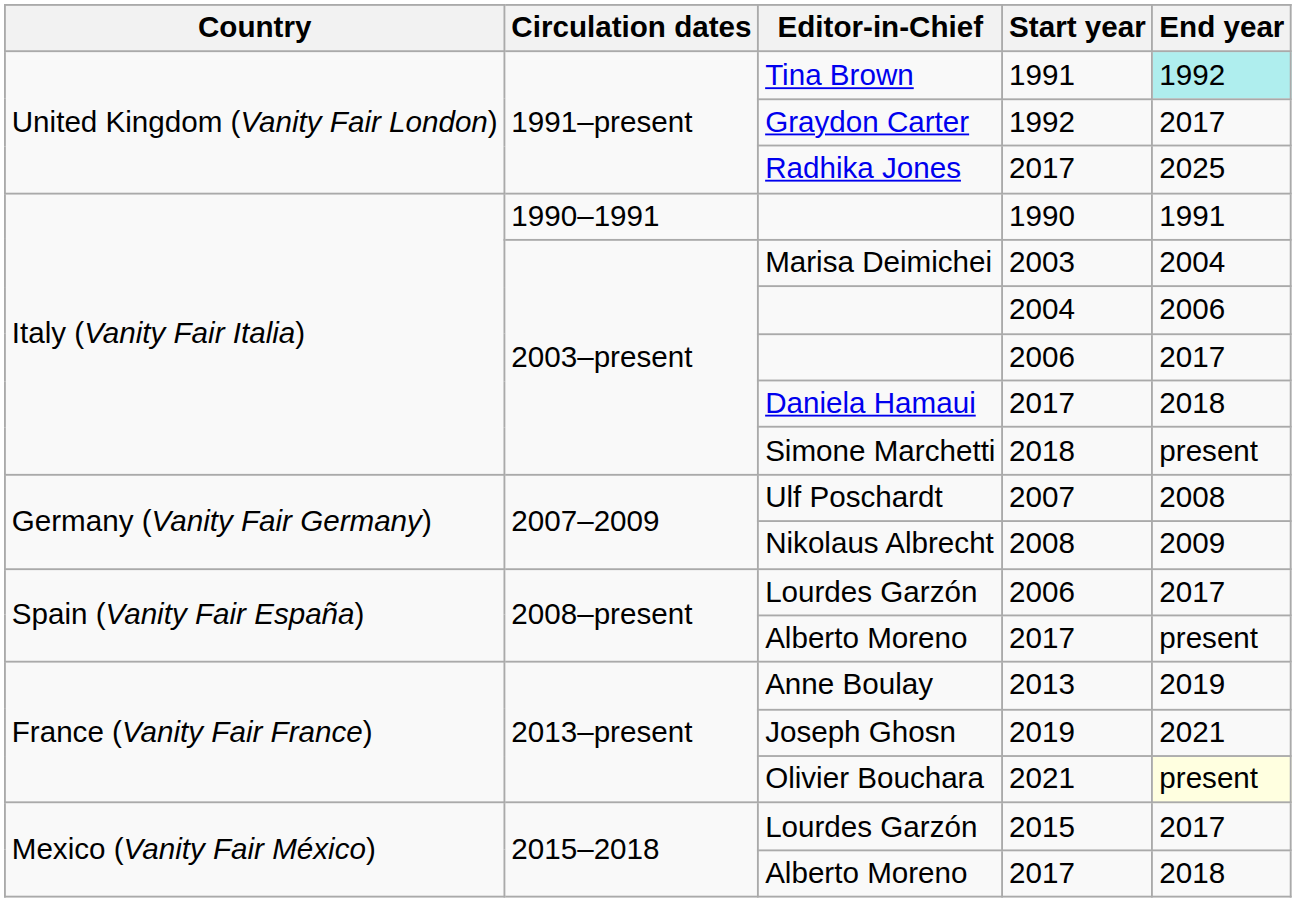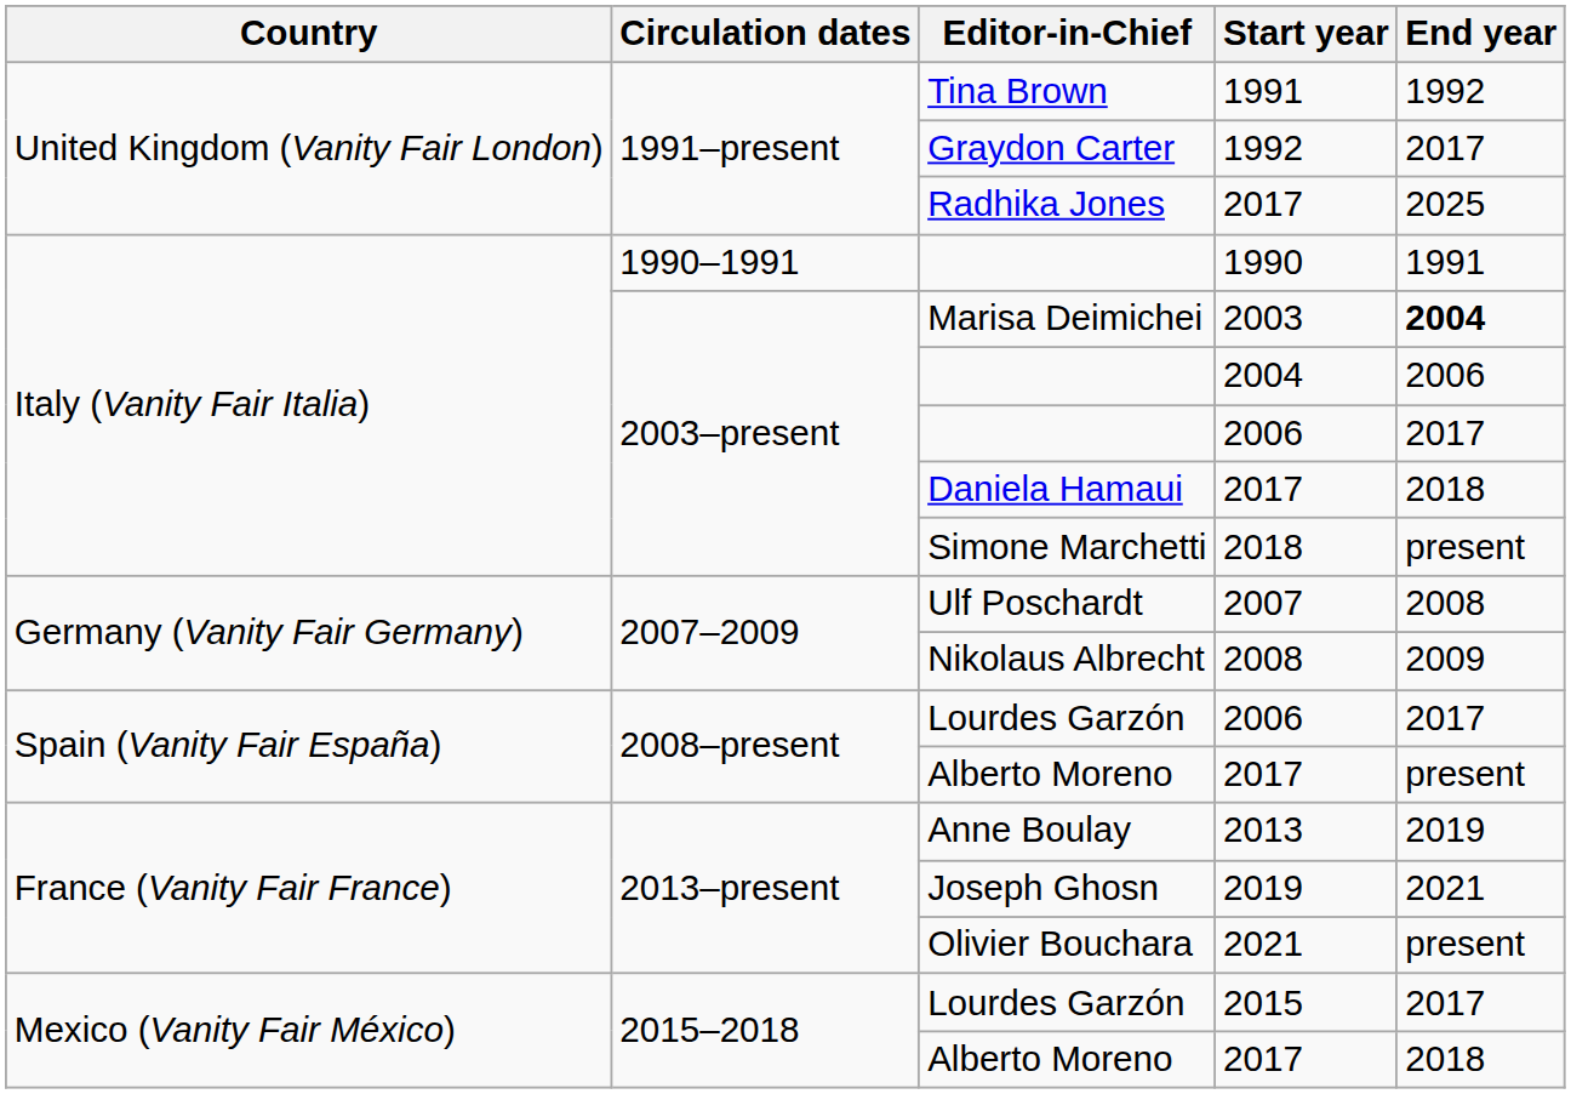Tina Brown | End year: paleturquoise background -> no background
Marisa Deimichei | End year: normal -> bold
Olivier Bouchara | End year: lightyellow background -> no background
